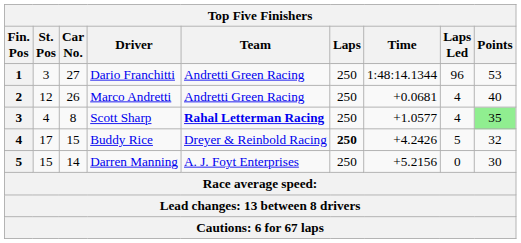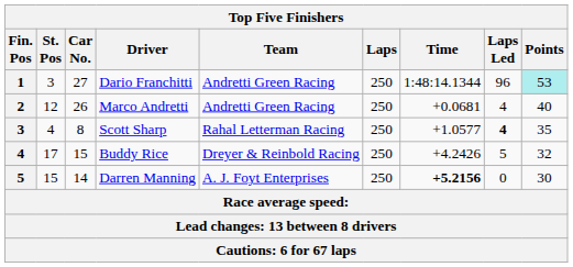Dario Franchitti | Points: no background -> paleturquoise background
Scott Sharp | Team: bold -> normal
Scott Sharp | Laps Led: normal -> bold
Scott Sharp | Points: lightgreen background -> no background
Buddy Rice | Laps: bold -> normal
Darren Manning | Time: normal -> bold
